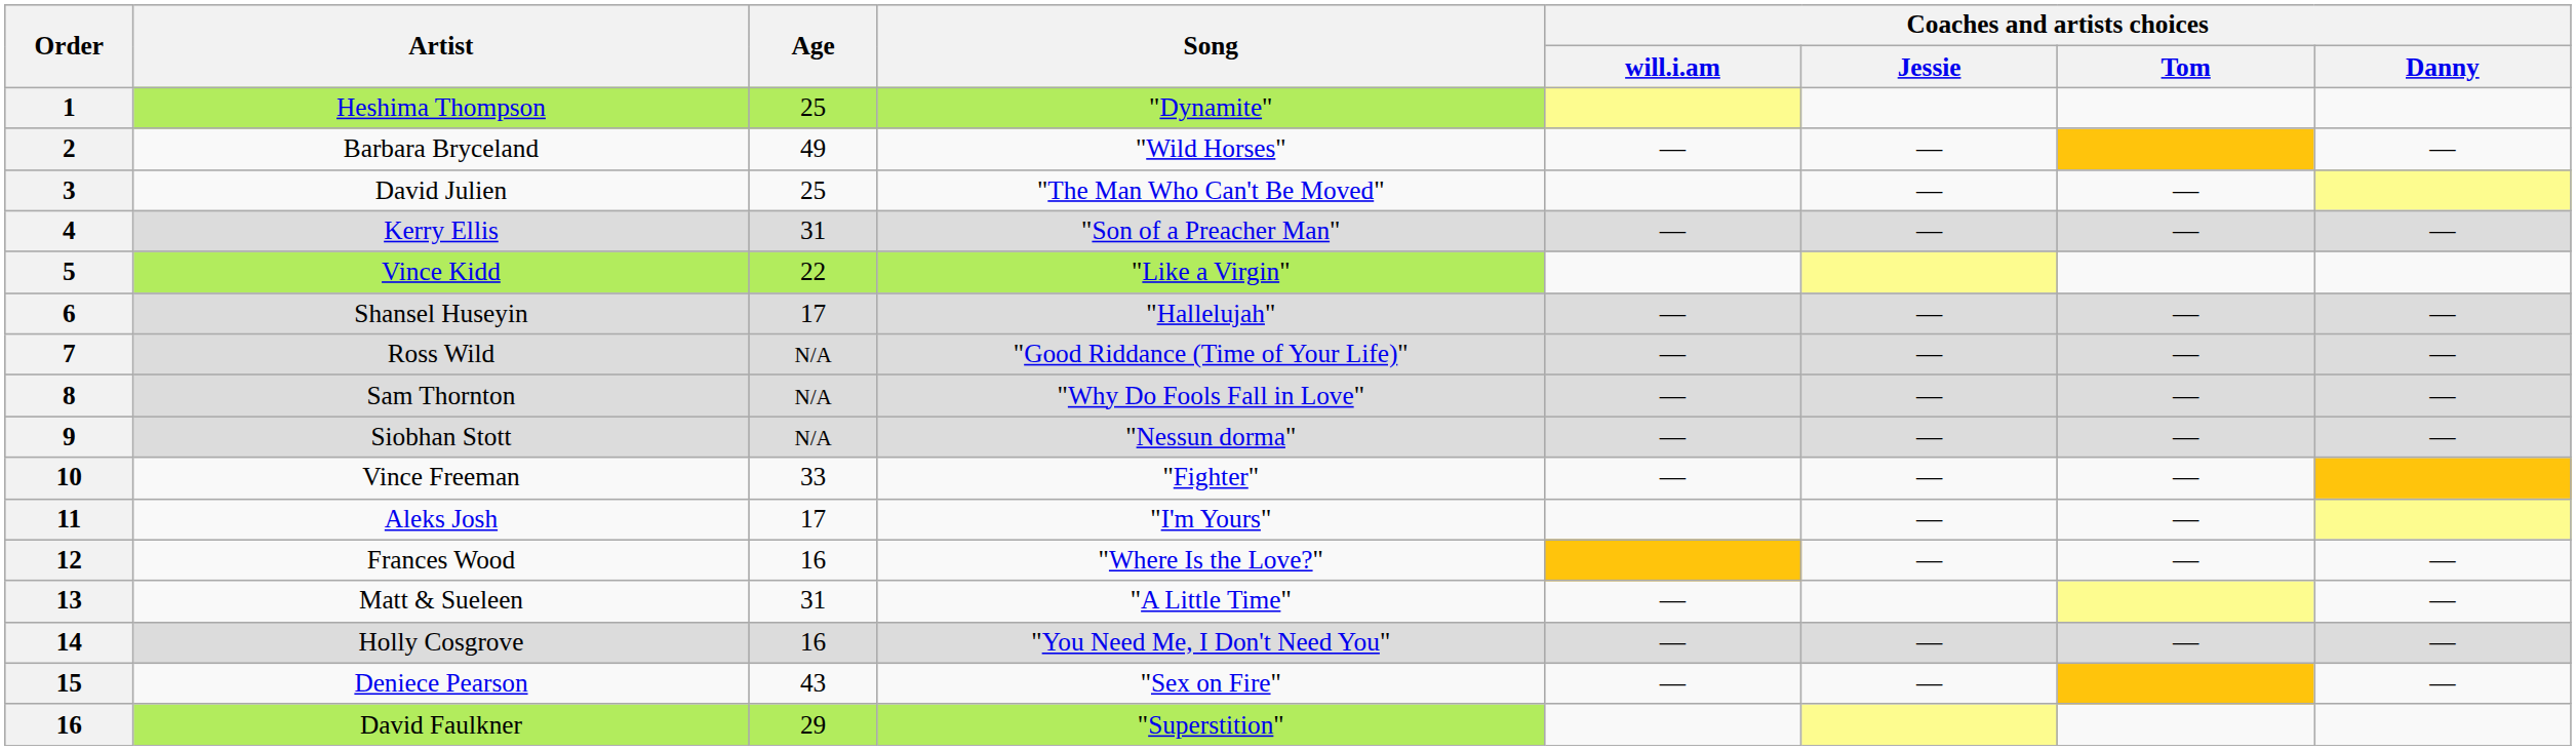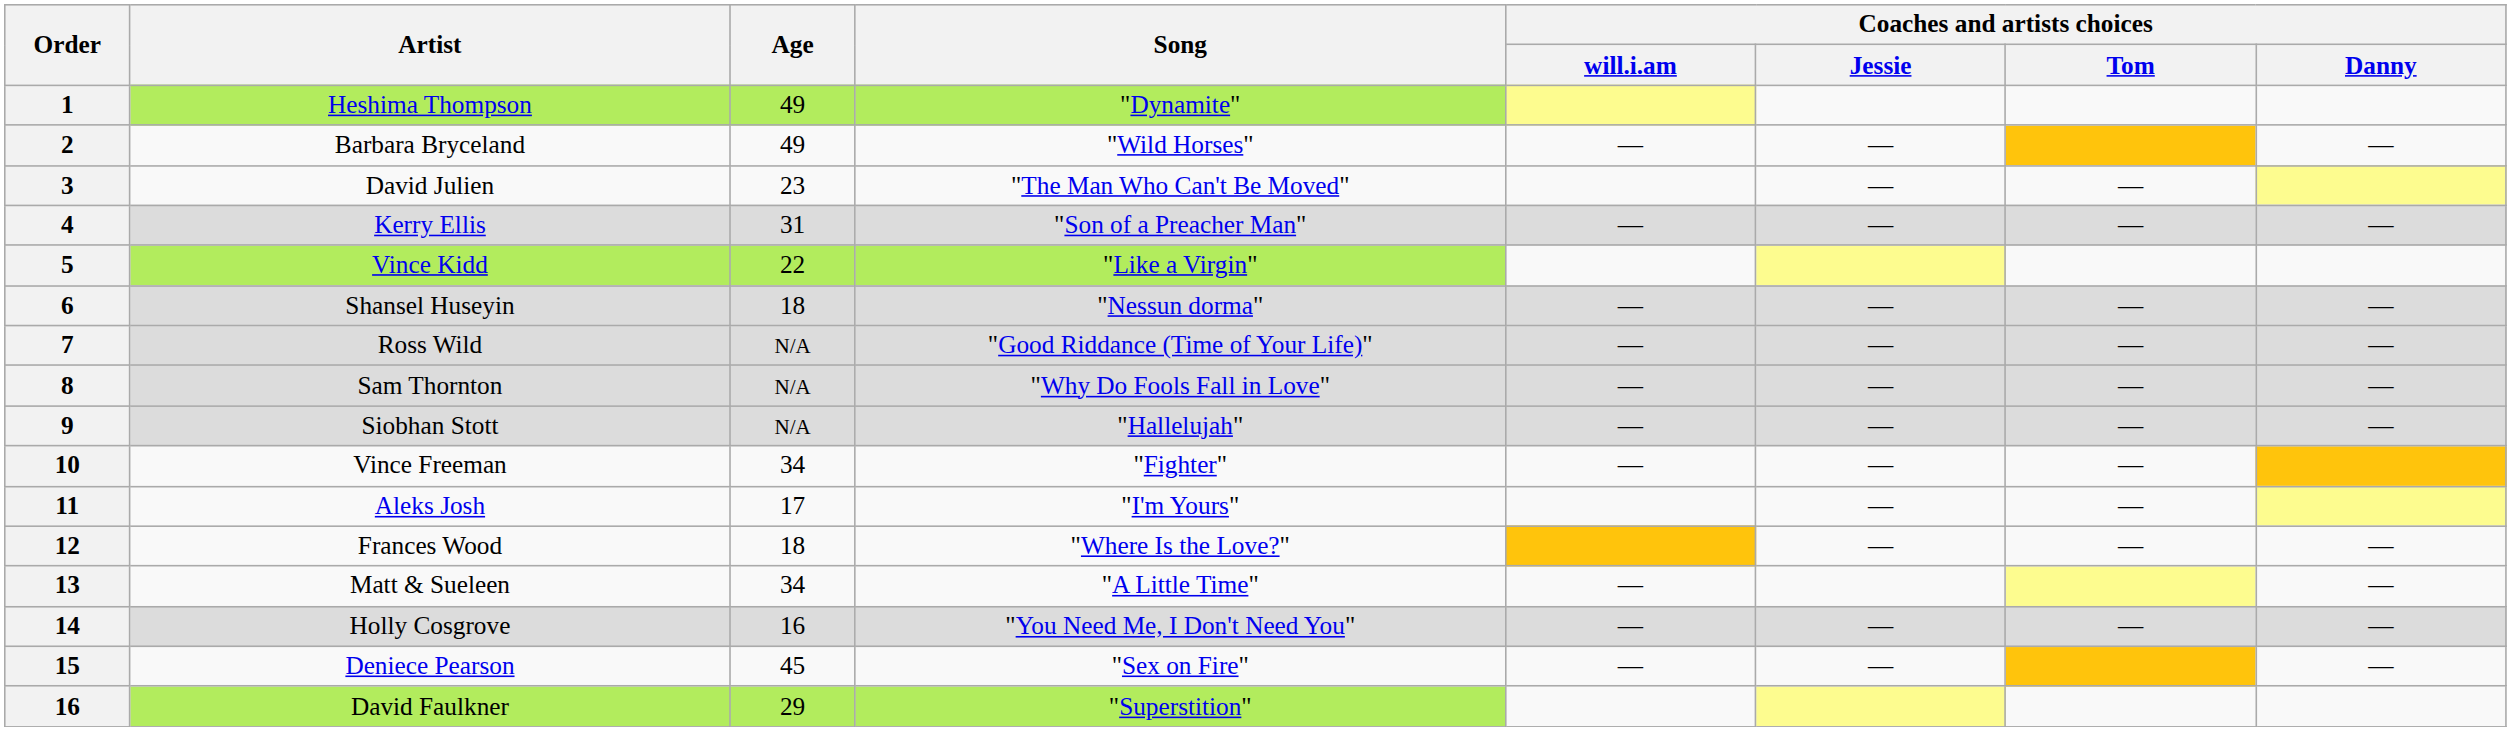Heshima Thompson | Age: 25 -> 49
David Julien | Age: 25 -> 23
Shansel Huseyin | Age: 17 -> 18
Shansel Huseyin | Song: "Hallelujah" -> "Nessun dorma"
Siobhan Stott | Song: "Nessun dorma" -> "Hallelujah"
Vince Freeman | Age: 33 -> 34
Frances Wood | Age: 16 -> 18
Matt & Sueleen | Age: 31 -> 34
Deniece Pearson | Age: 43 -> 45
